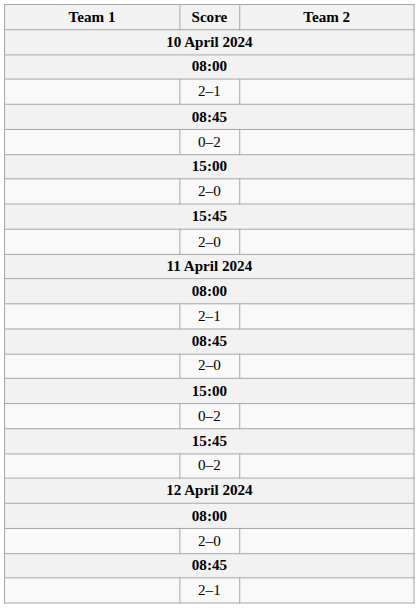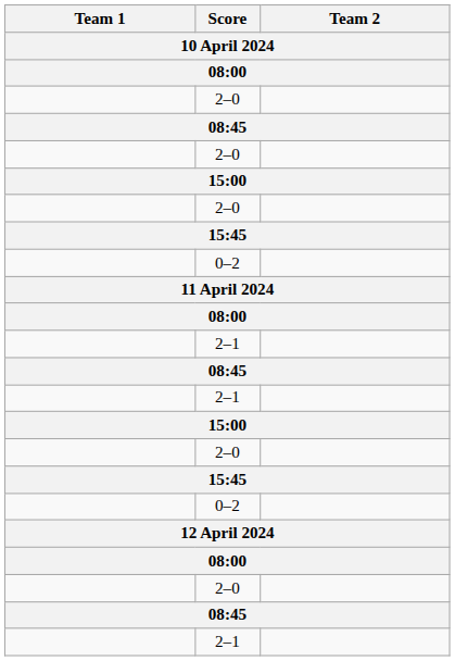row 4 | Score: 2–1 -> 2–0
row 6 | Score: 0–2 -> 2–0
row 10 | Score: 2–0 -> 0–2
row 15 | Score: 2–0 -> 2–1
row 17 | Score: 0–2 -> 2–0
